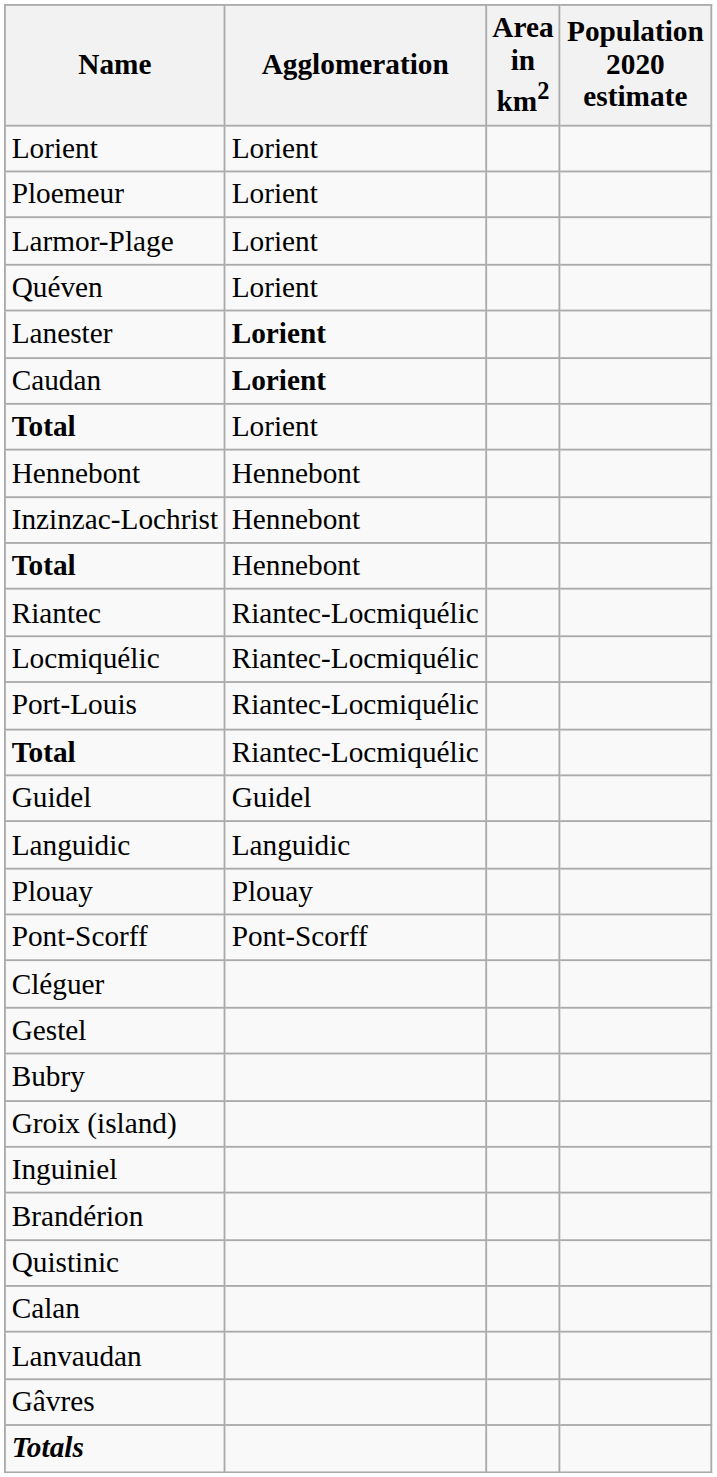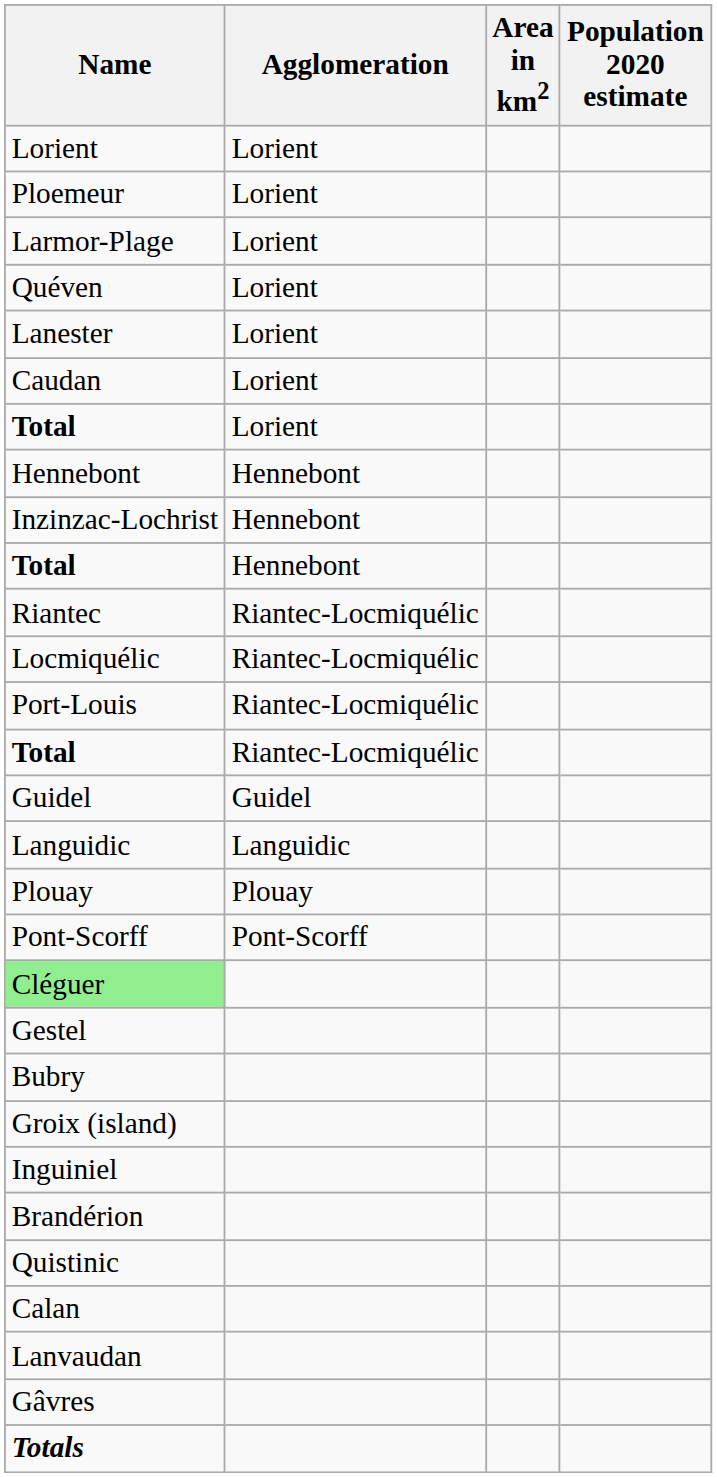Lanester | Agglomeration: bold -> normal
Caudan | Agglomeration: bold -> normal
Cléguer | Name: no background -> lightgreen background
